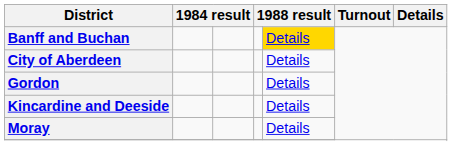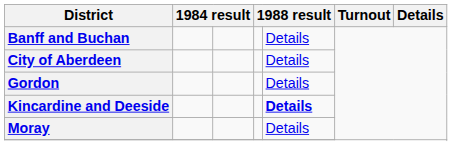Banff and Buchan | column 5: gold background -> no background
Kincardine and Deeside | column 5: normal -> bold
